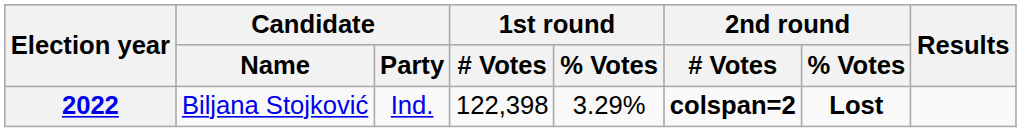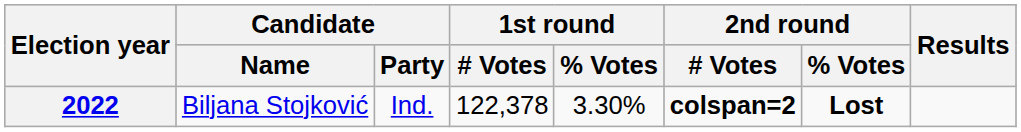2022 | 1st round / # Votes: 122,398 -> 122,378
2022 | 1st round / % Votes: 3.29% -> 3.30%
